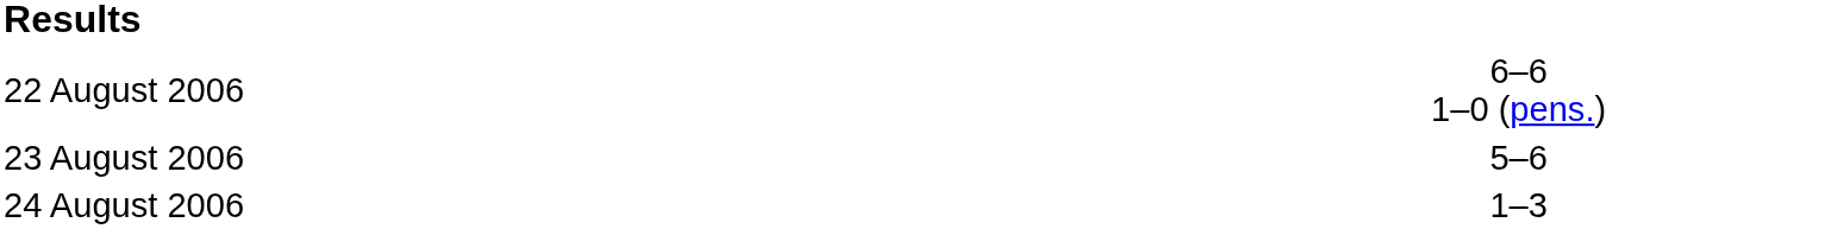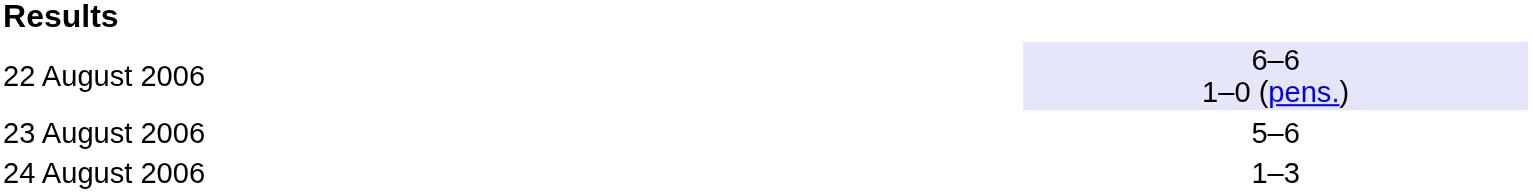22 August 2006 | column 2: no background -> lavender background
